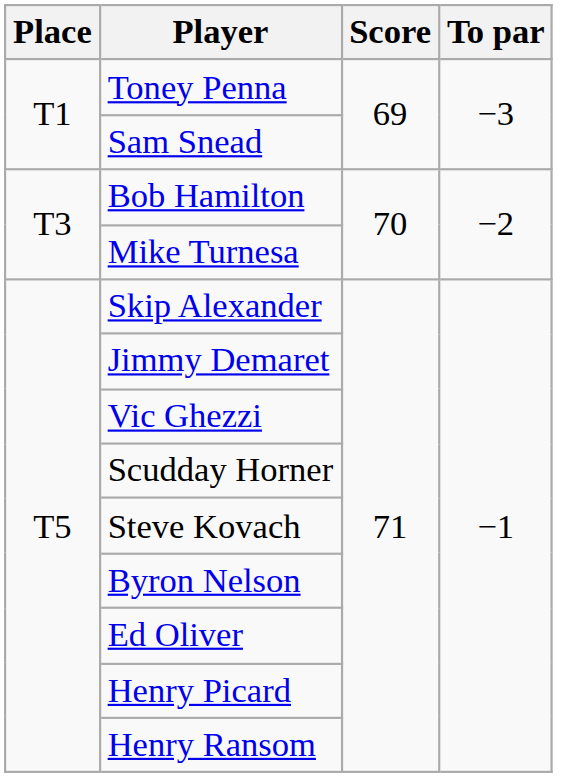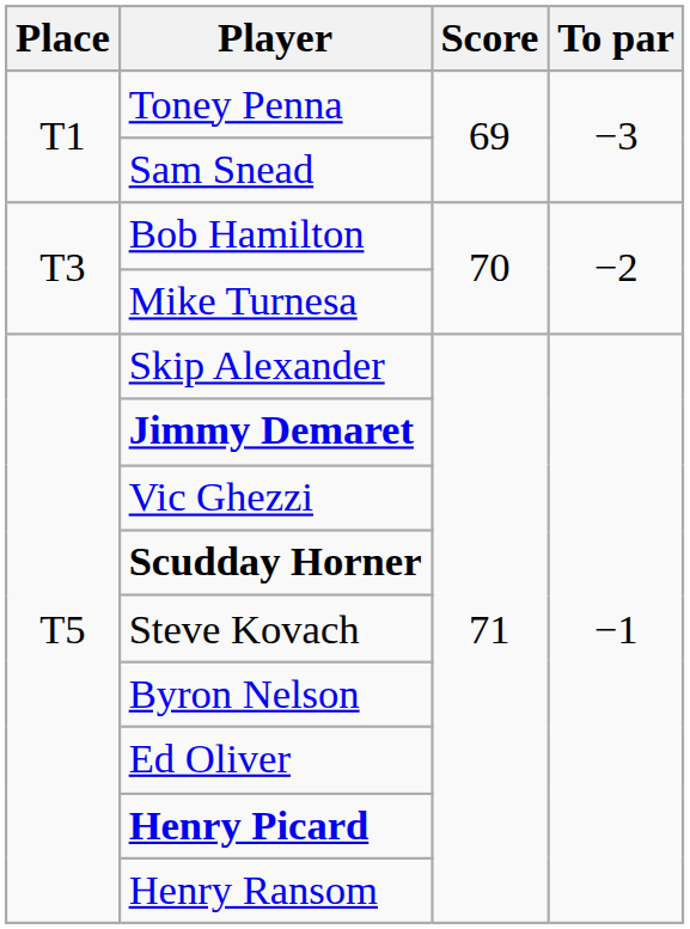Jimmy Demaret | Player: normal -> bold
Scudday Horner | Player: normal -> bold
Henry Picard | Player: normal -> bold
